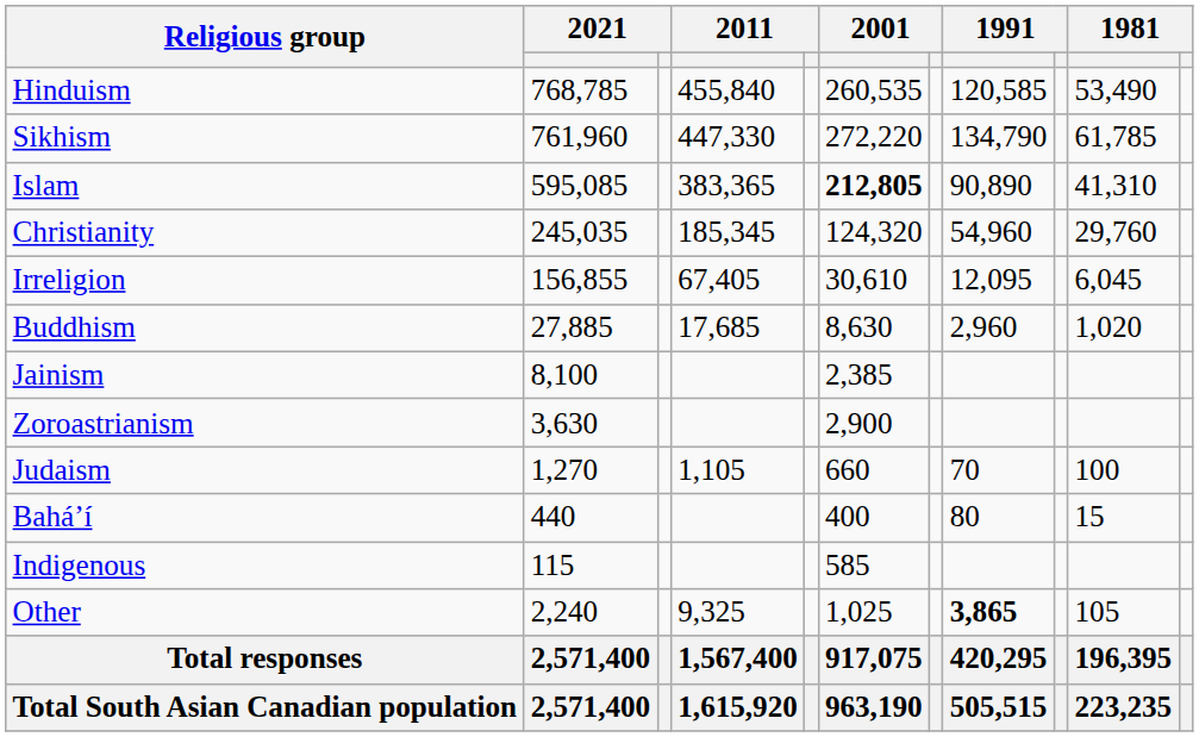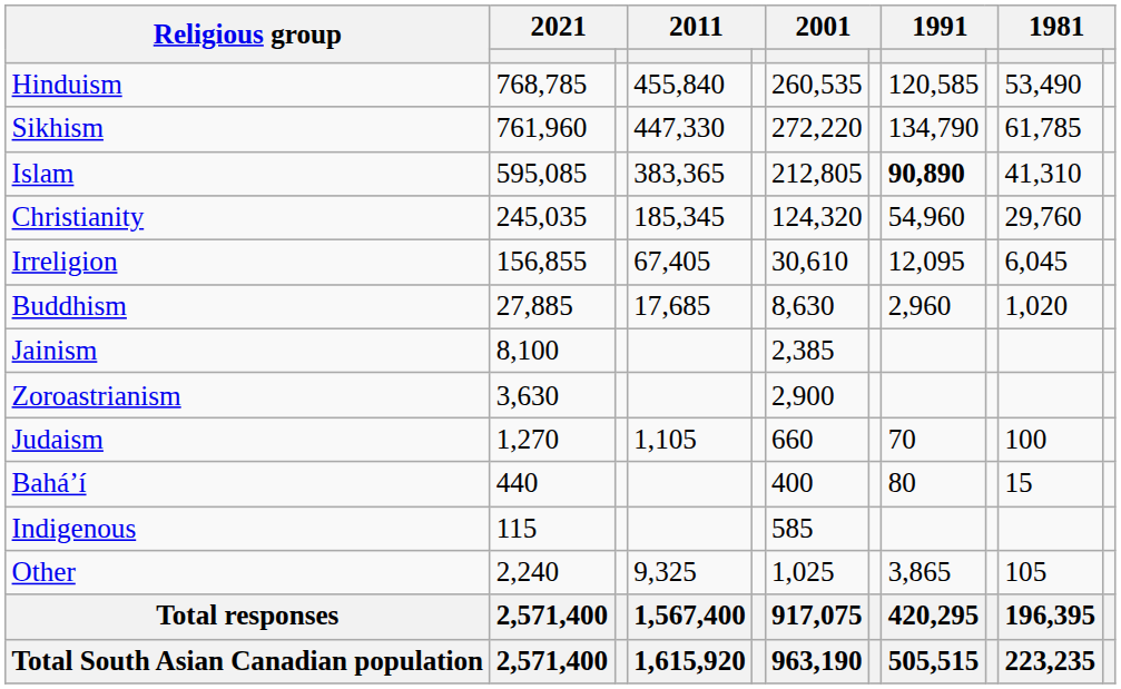Islam | column 6: bold -> normal
Islam | column 8: normal -> bold
Other | column 8: bold -> normal
